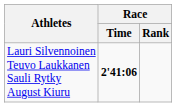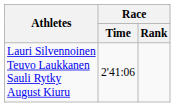Lauri Silvennoinen Teuvo Laukkanen Sauli Rytky August Kiuru | Race / Time: bold -> normal
